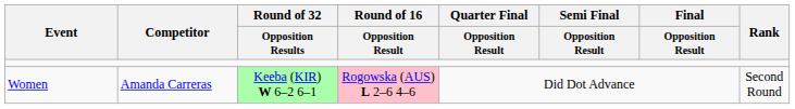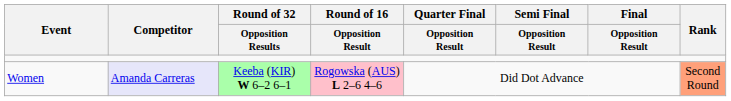Women | Competitor: no background -> lavender background
Women | Rank: no background -> lightsalmon background
